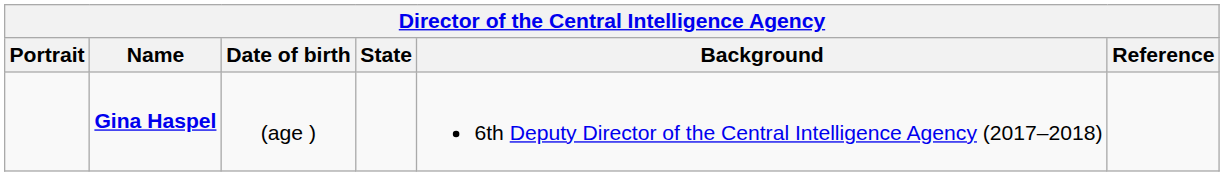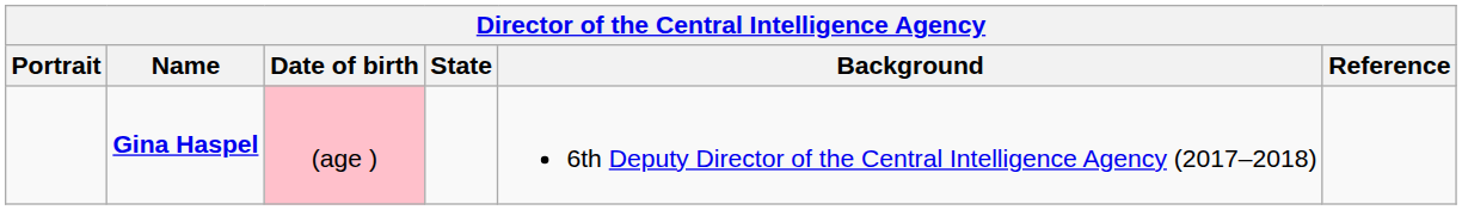Gina Haspel | Date of birth: no background -> pink background
